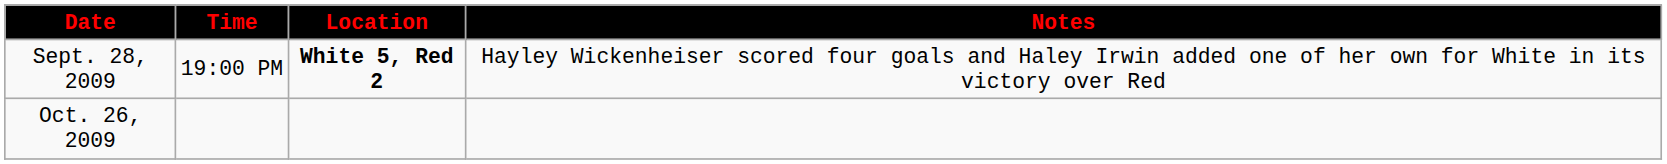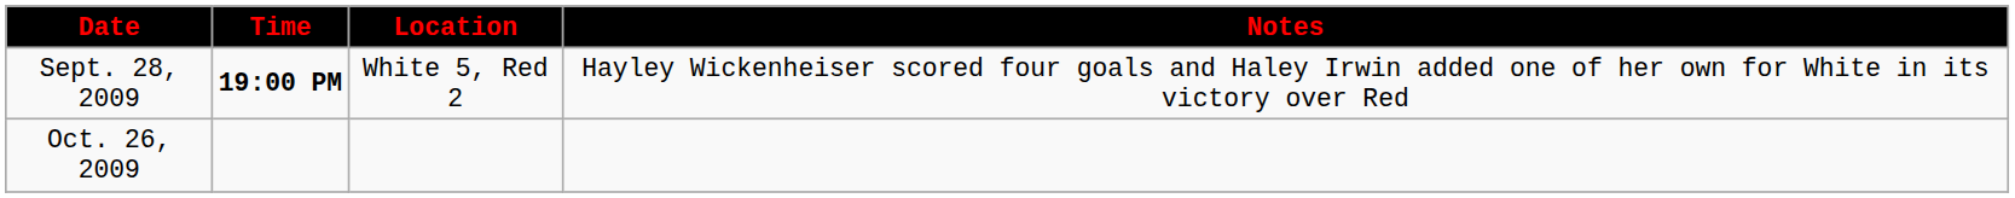Sept. 28, 2009 | Time: normal -> bold
Sept. 28, 2009 | Location: bold -> normal
